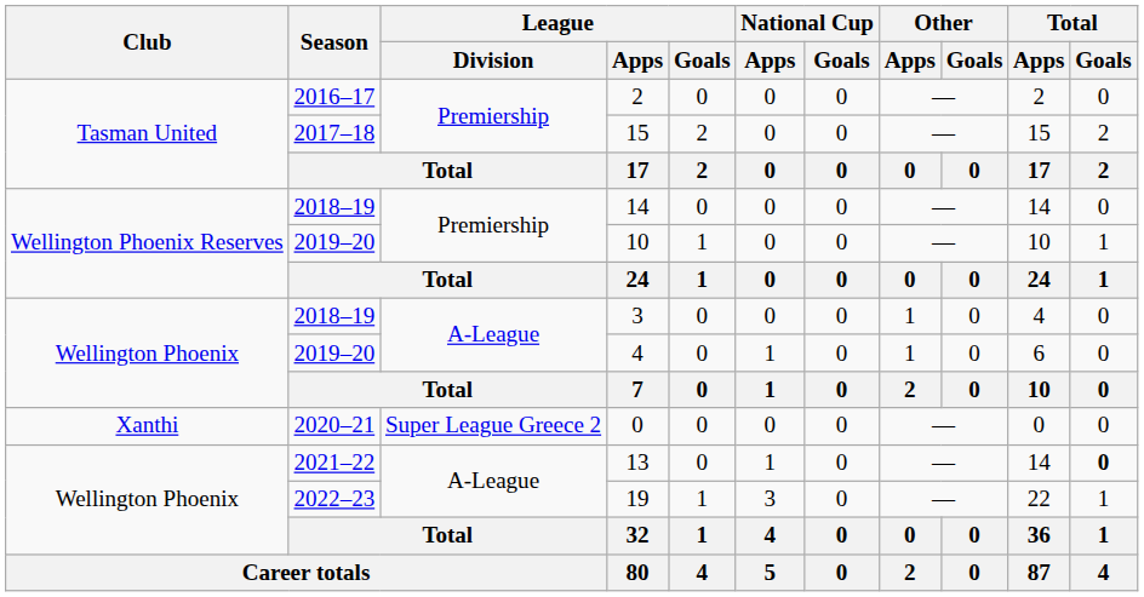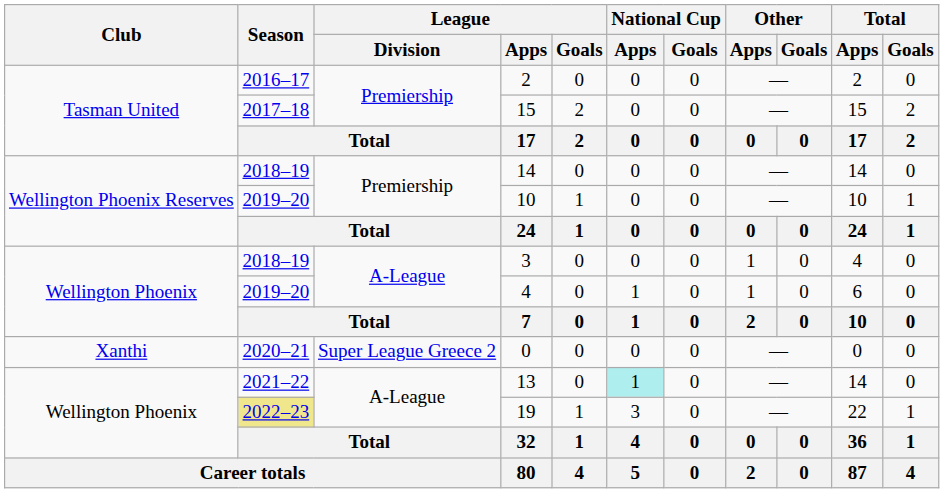13 | National Cup / Apps: no background -> paleturquoise background
13 | Total / Goals: bold -> normal
19 | Season: no background -> khaki background
